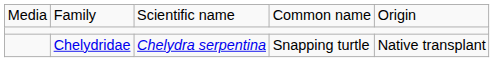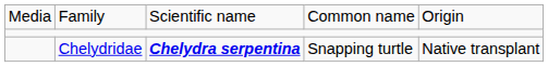Chelydridae | column 3: normal -> bold
